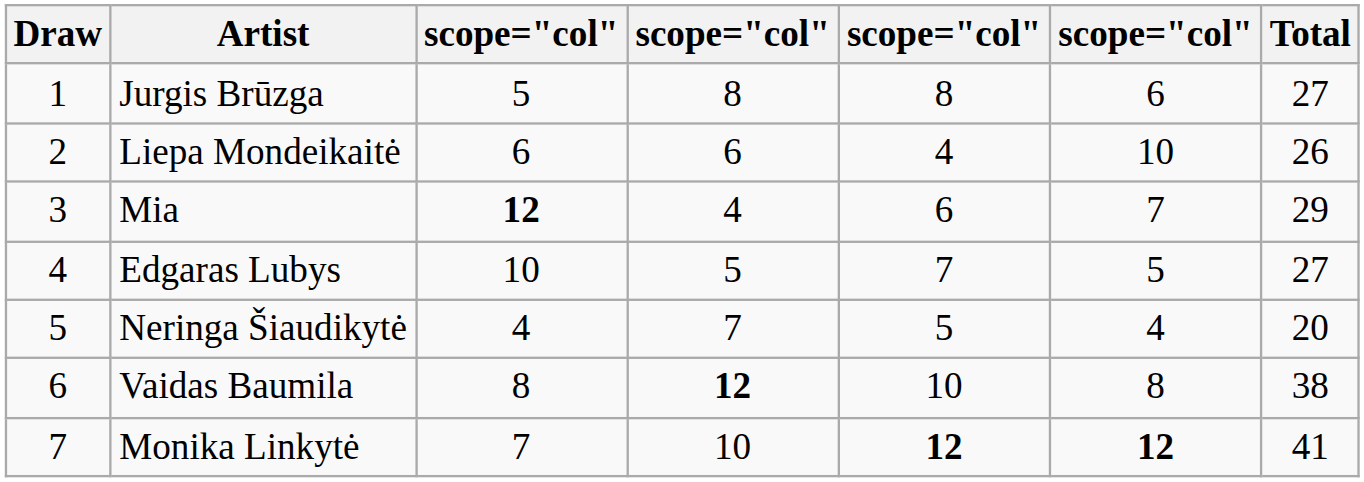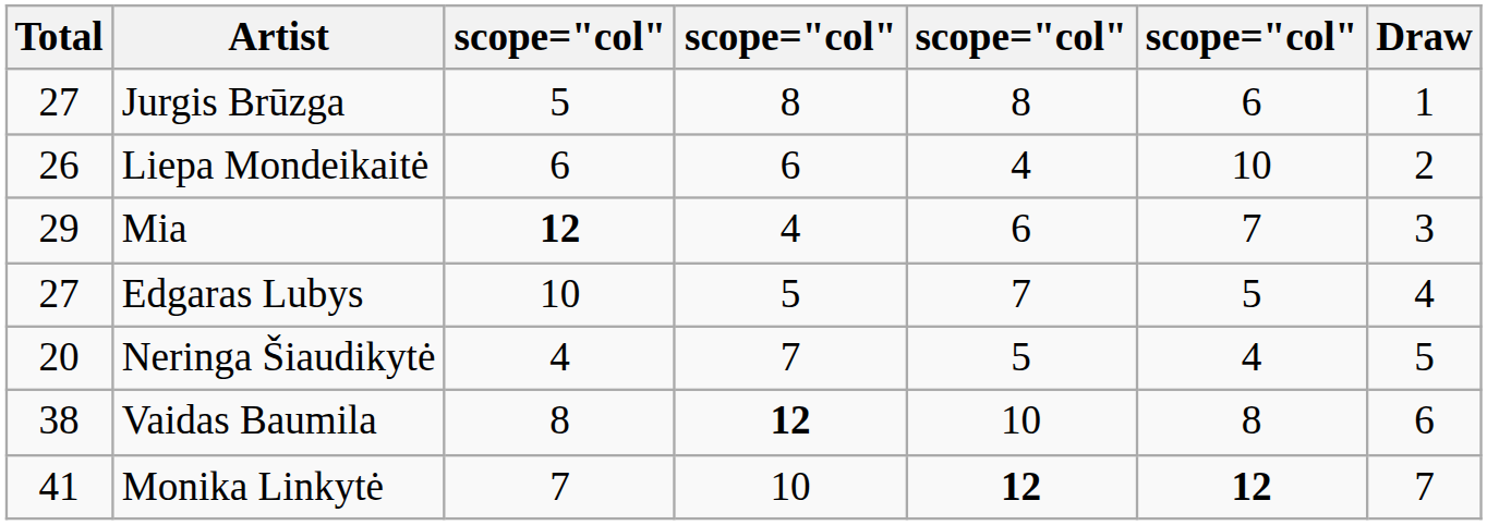columns swapped: Draw <-> Total
